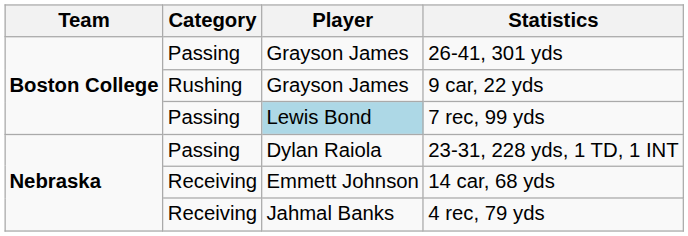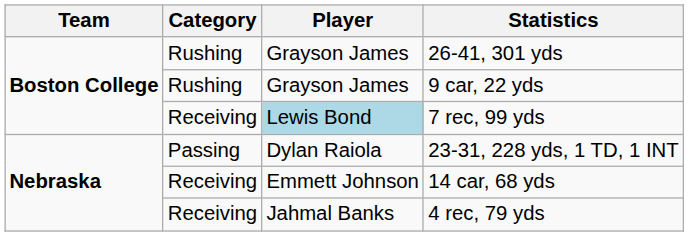26-41, 301 yds | Category: Passing -> Rushing
7 rec, 99 yds | Category: Passing -> Receiving
